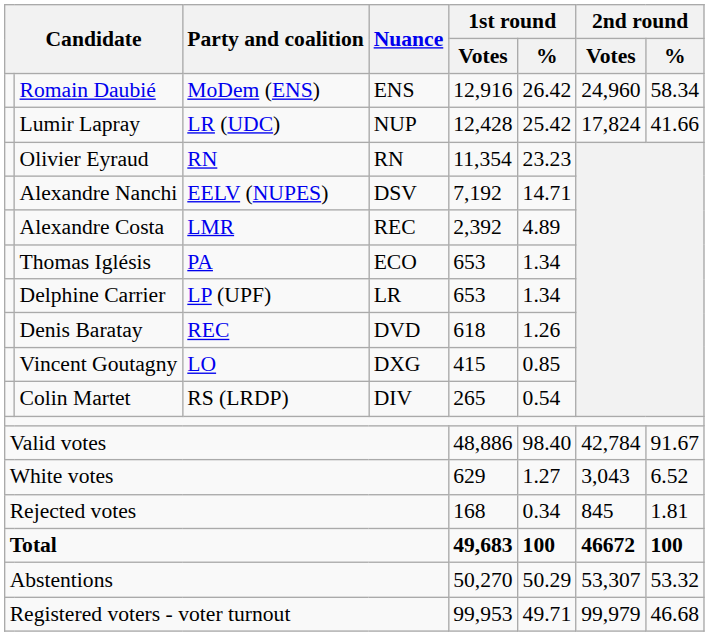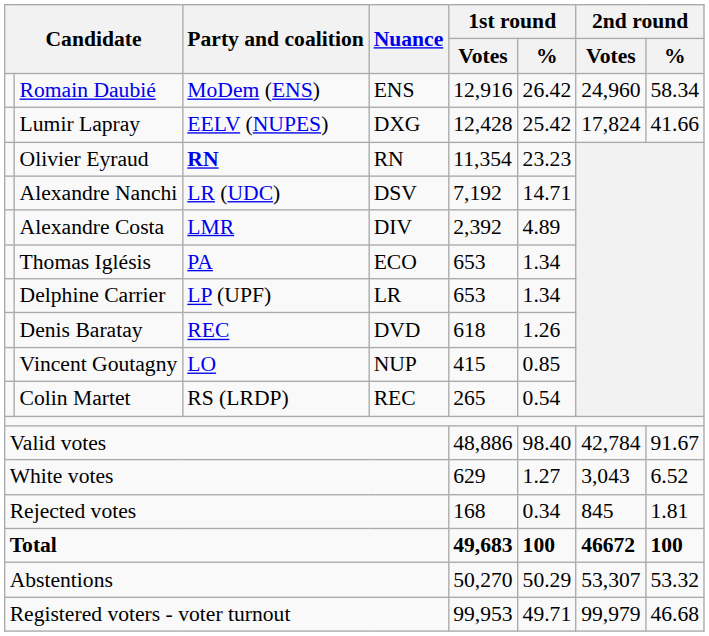Lumir Lapray | Party and coalition: LR (UDC) -> EELV (NUPES)
Lumir Lapray | Nuance: NUP -> DXG
Olivier Eyraud | Party and coalition: normal -> bold
Alexandre Nanchi | Party and coalition: EELV (NUPES) -> LR (UDC)
Alexandre Costa | Nuance: REC -> DIV
Vincent Goutagny | Nuance: DXG -> NUP
Colin Martet | Nuance: DIV -> REC
